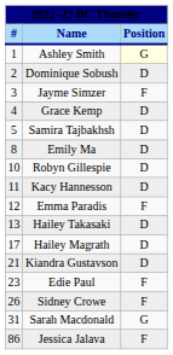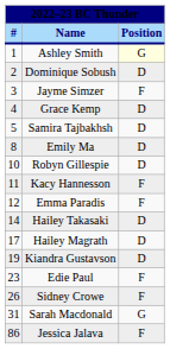Kacy Hannesson | Position: D -> F
Hailey Takasaki | #: 13 -> 14
Kiandra Gustavson | #: 21 -> 19
